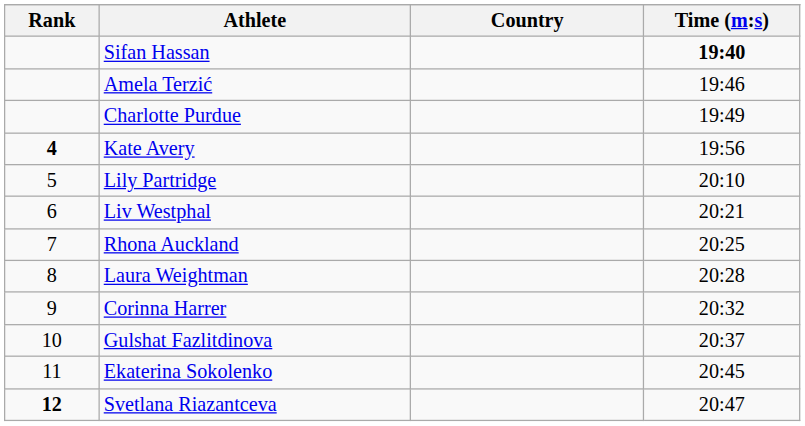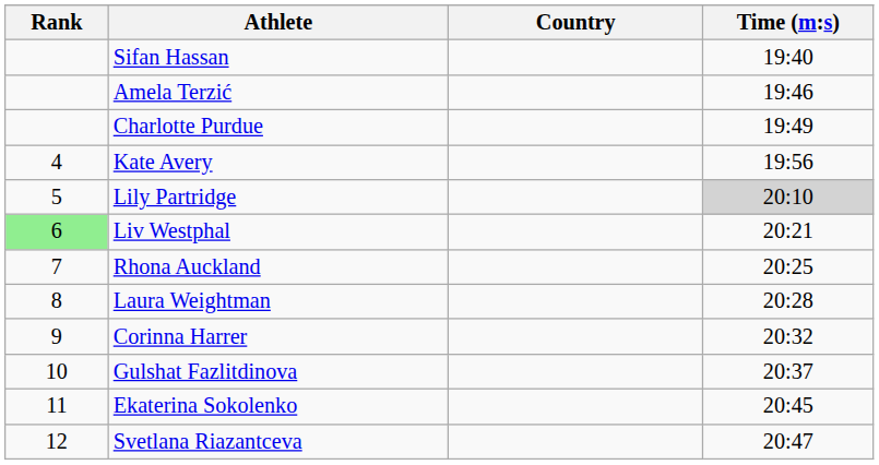Sifan Hassan | Time (m:s): bold -> normal
Kate Avery | Rank: bold -> normal
Lily Partridge | Time (m:s): no background -> lightgrey background
Liv Westphal | Rank: no background -> lightgreen background
Svetlana Riazantceva | Rank: bold -> normal
